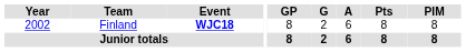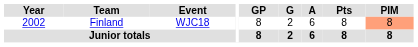Finland | Event: bold -> normal
Finland | PIM: no background -> lightsalmon background
